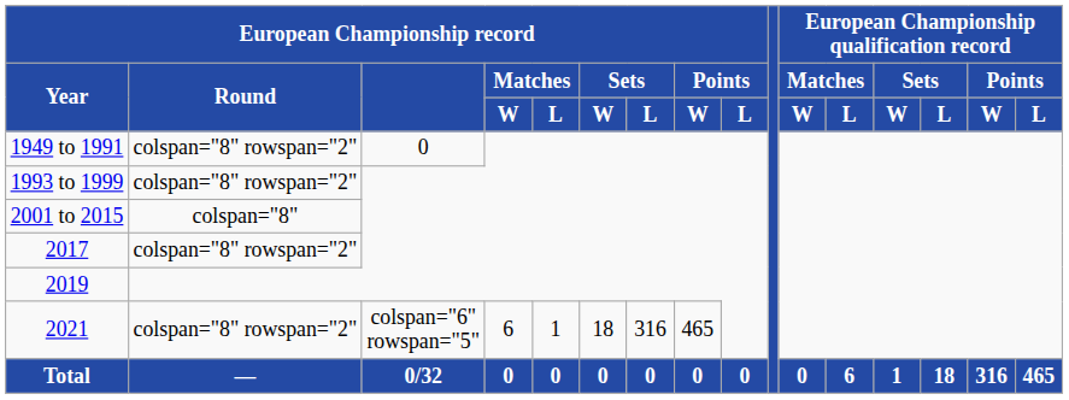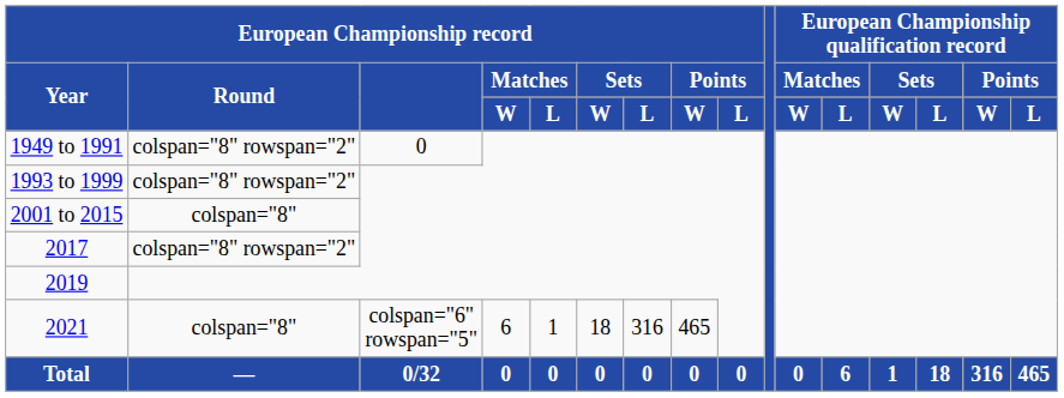2021 | European Championship record / Round: colspan="8" rowspan="2" -> colspan="8"
